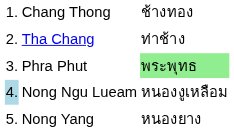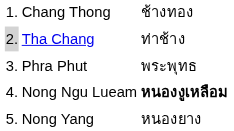Tha Chang | column 1: no background -> lightgrey background
Phra Phut | column 3: lightgreen background -> no background
Nong Ngu Lueam | column 1: lightblue background -> no background
Nong Ngu Lueam | column 3: normal -> bold
